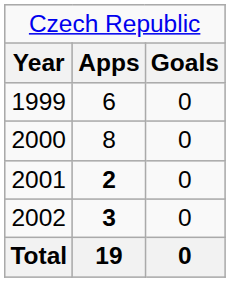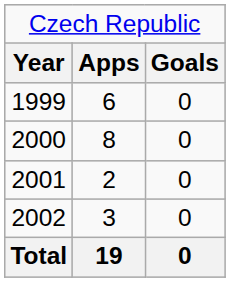2001 | column 2: bold -> normal
2002 | column 2: bold -> normal
